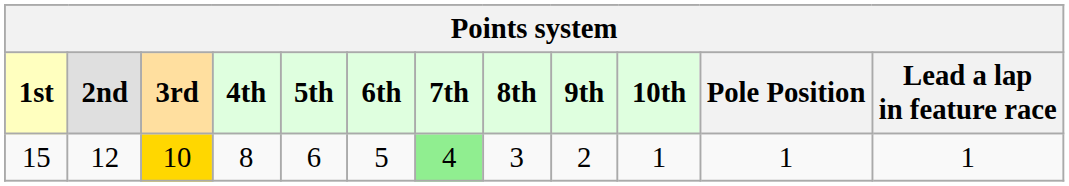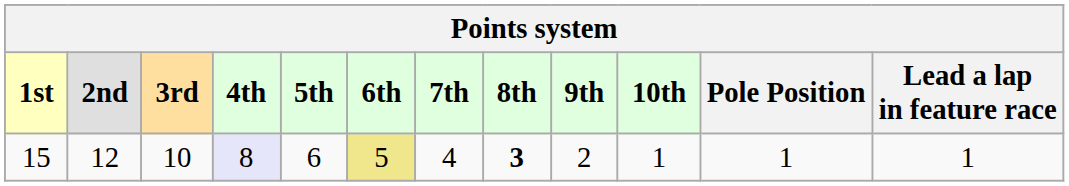15 | 3rd: gold background -> no background
15 | 4th: no background -> lavender background
15 | 6th: no background -> khaki background
15 | 7th: lightgreen background -> no background
15 | 8th: normal -> bold
